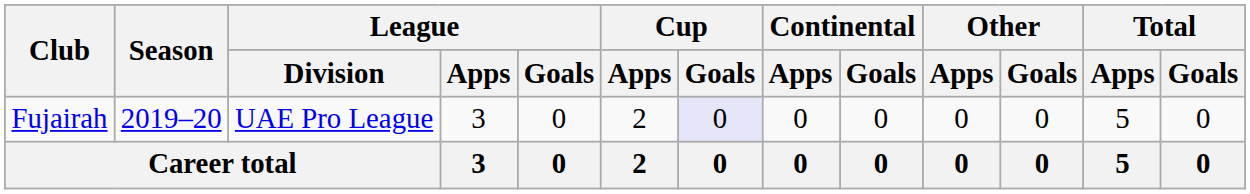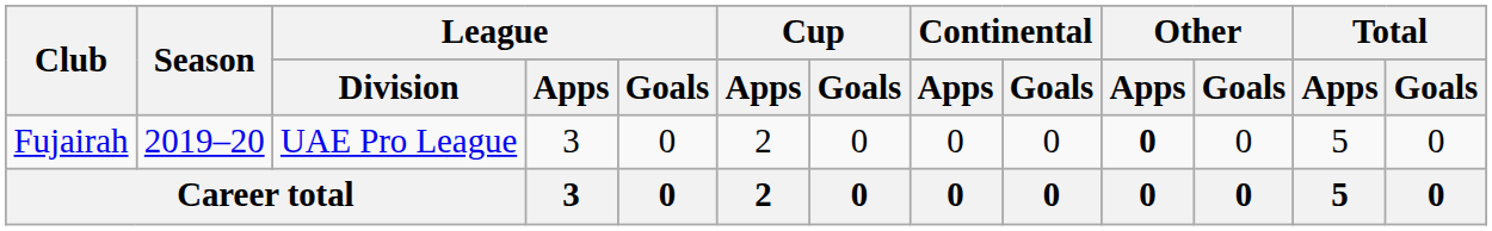Fujairah | Cup / Goals: lavender background -> no background
Fujairah | Other / Apps: normal -> bold
